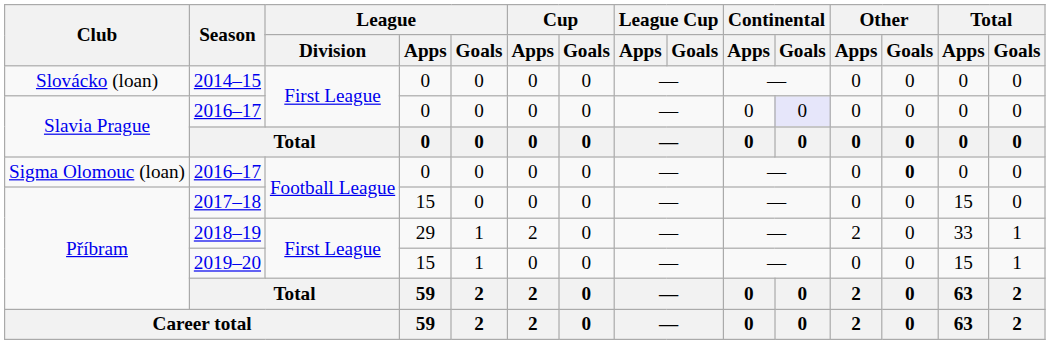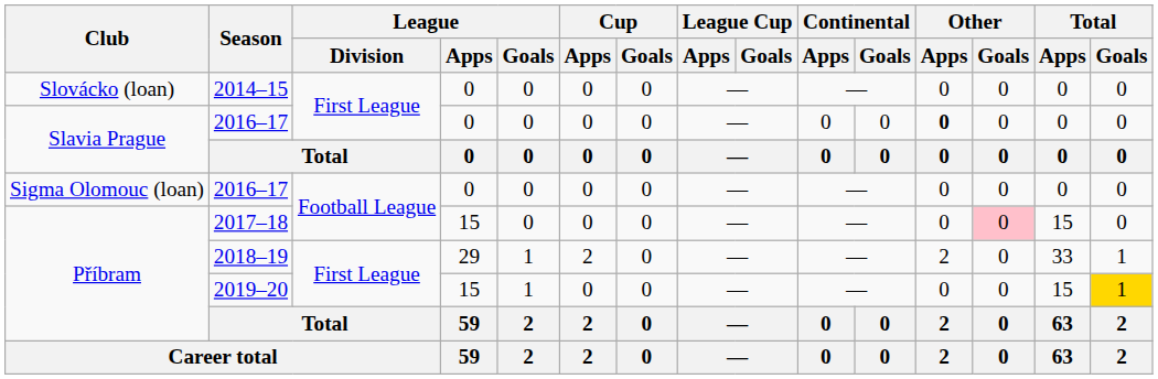Slavia Prague / 2016–17 | Continental / Goals: lavender background -> no background
Slavia Prague / 2016–17 | Other / Apps: normal -> bold
Sigma Olomouc (loan) / 2016–17 | Other / Goals: bold -> normal
2017–18 | Other / Goals: no background -> pink background
2019–20 | Total / Goals: no background -> gold background
